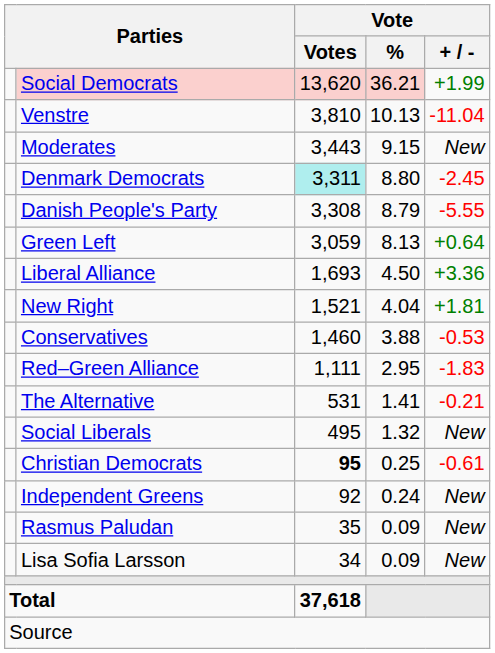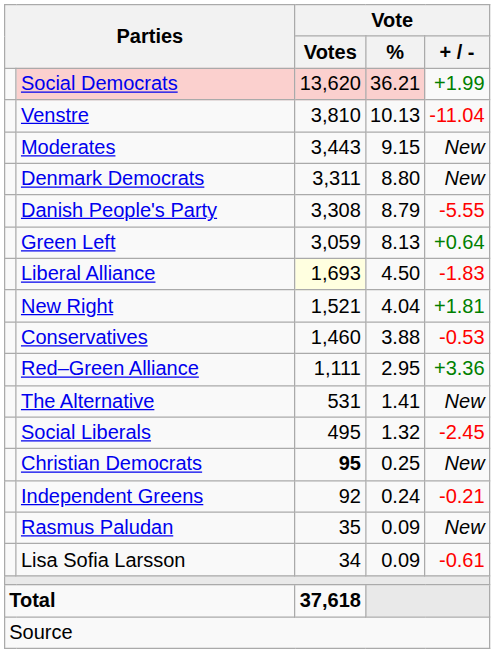Denmark Democrats | Vote / Votes: paleturquoise background -> no background
Denmark Democrats | Vote / + / -: -2.45 -> New
Liberal Alliance | Vote / Votes: no background -> lightyellow background
Liberal Alliance | Vote / + / -: +3.36 -> -1.83
Red–Green Alliance | Vote / + / -: -1.83 -> +3.36
The Alternative | Vote / + / -: -0.21 -> New
Social Liberals | Vote / + / -: New -> -2.45
Christian Democrats | Vote / + / -: -0.61 -> New
Independent Greens | Vote / + / -: New -> -0.21
Lisa Sofia Larsson | Vote / + / -: New -> -0.61
